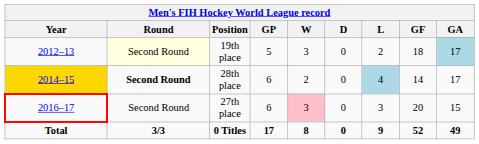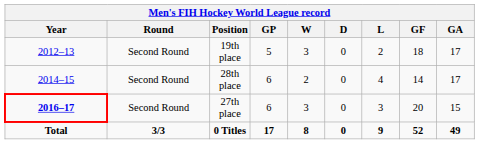19th place | Round: lightyellow background -> no background
19th place | GA: lightblue background -> no background
28th place | Year: gold background -> no background
28th place | Round: bold -> normal
28th place | L: lightblue background -> no background
27th place | Year: normal -> bold
27th place | W: pink background -> no background
